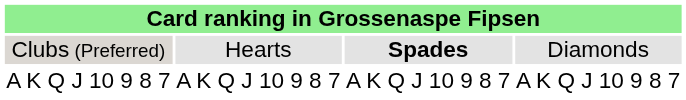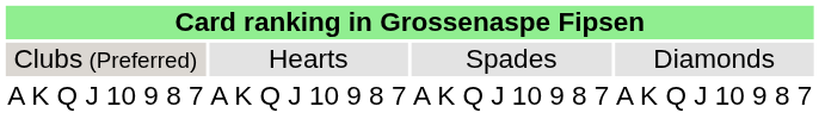Clubs (Preferred) | column 3: bold -> normal
